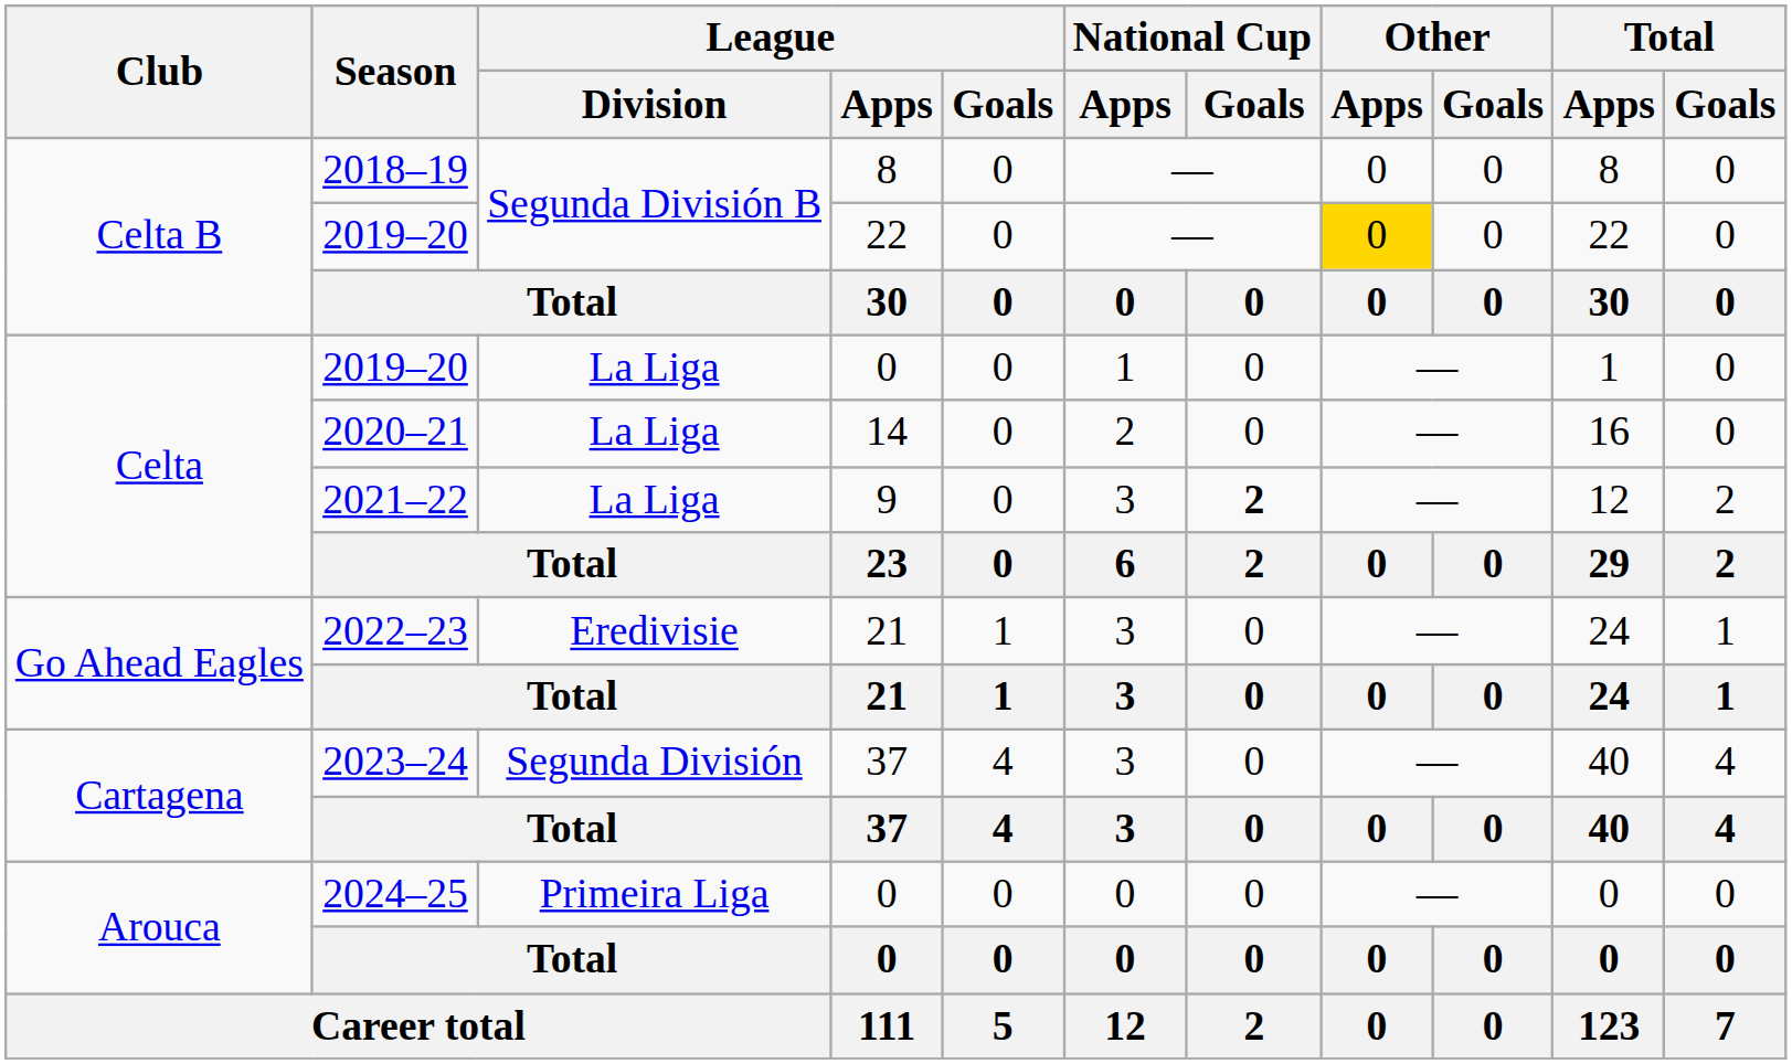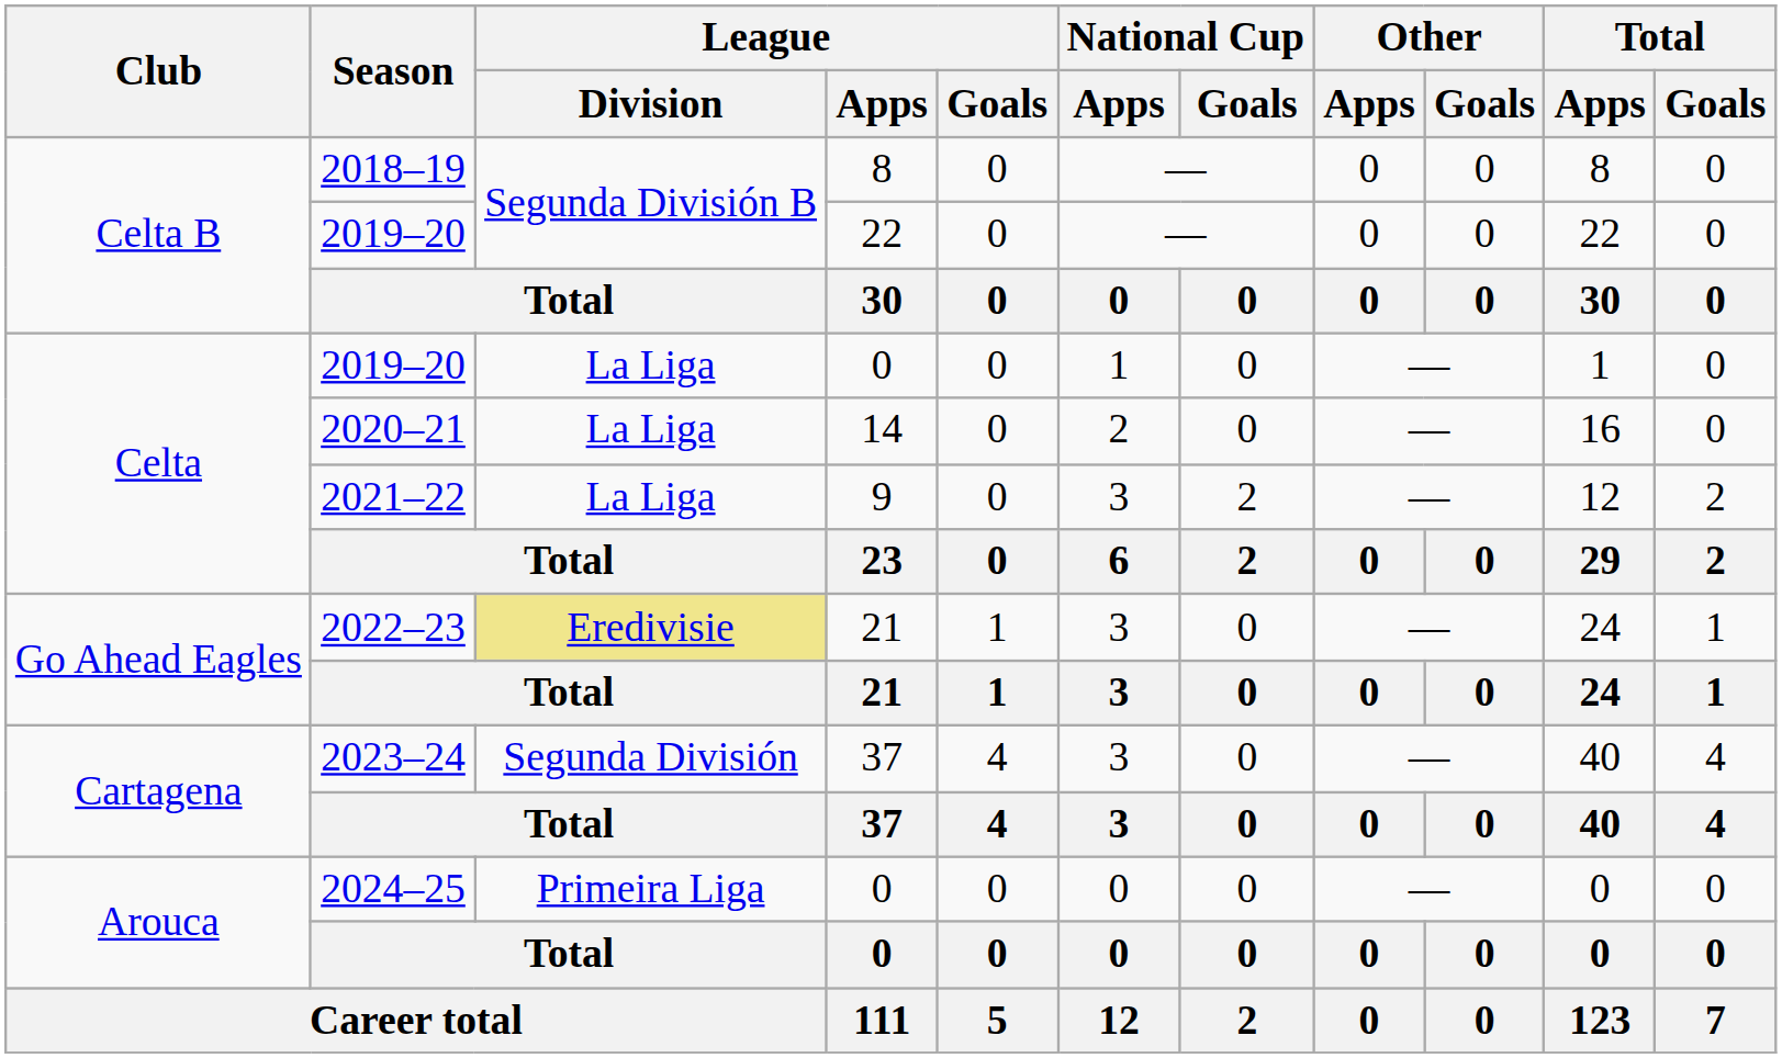2019–20 / 22 | Other / Apps: gold background -> no background
2021–22 | National Cup / Goals: bold -> normal
2022–23 | League / Division: no background -> khaki background
